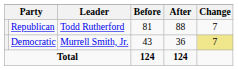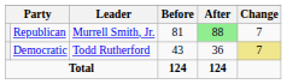Republican | Leader: Todd Rutherford -> Murrell Smith, Jr.
Republican | After: no background -> lightgreen background
Democratic | Leader: Murrell Smith, Jr. -> Todd Rutherford
